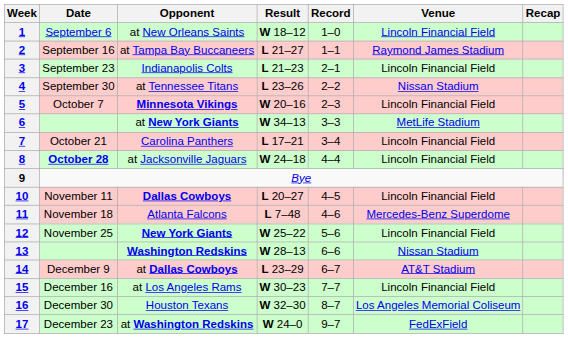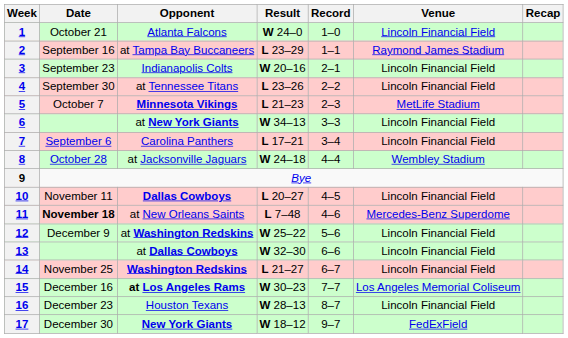1 | Date: September 6 -> October 21
1 | Opponent: at New Orleans Saints -> Atlanta Falcons
1 | Result: W 18–12 -> W 24–0
2 | Result: L 21–27 -> L 23–29
3 | Result: L 21–23 -> W 20–16
4 | Venue: Nissan Stadium -> Lincoln Financial Field
5 | Result: W 20–16 -> L 21–23
5 | Venue: Lincoln Financial Field -> MetLife Stadium
6 | Venue: MetLife Stadium -> Lincoln Financial Field
7 | Date: October 21 -> September 6
8 | Date: bold -> normal
8 | Venue: Lincoln Financial Field -> Wembley Stadium
11 | Date: normal -> bold
11 | Opponent: Atlanta Falcons -> at New Orleans Saints
12 | Date: November 25 -> December 9
12 | Opponent: New York Giants -> at Washington Redskins
13 | Opponent: Washington Redskins -> at Dallas Cowboys
13 | Result: W 28–13 -> W 32–30
13 | Venue: Nissan Stadium -> Lincoln Financial Field
14 | Date: December 9 -> November 25
14 | Opponent: at Dallas Cowboys -> Washington Redskins
14 | Result: L 23–29 -> L 21–27
14 | Venue: AT&T Stadium -> Lincoln Financial Field
15 | Opponent: normal -> bold
15 | Venue: Lincoln Financial Field -> Los Angeles Memorial Coliseum
16 | Date: December 30 -> December 23
16 | Result: W 32–30 -> W 28–13
16 | Venue: Los Angeles Memorial Coliseum -> Lincoln Financial Field
17 | Date: December 23 -> December 30
17 | Opponent: at Washington Redskins -> New York Giants
17 | Result: W 24–0 -> W 18–12
